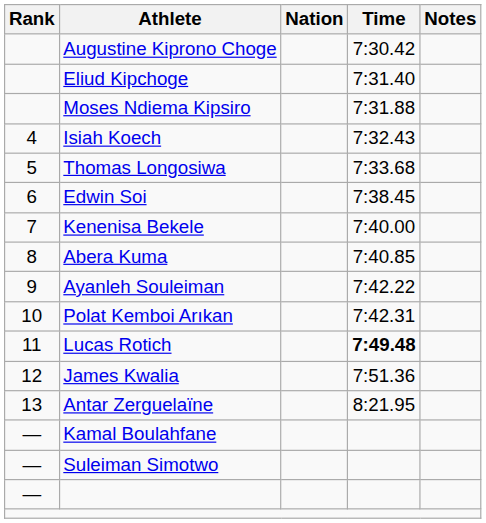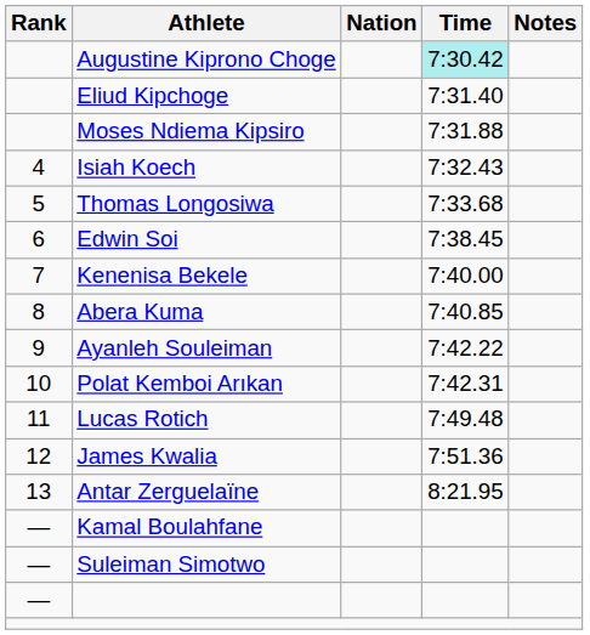Augustine Kiprono Choge | Time: no background -> paleturquoise background
Lucas Rotich | Time: bold -> normal
